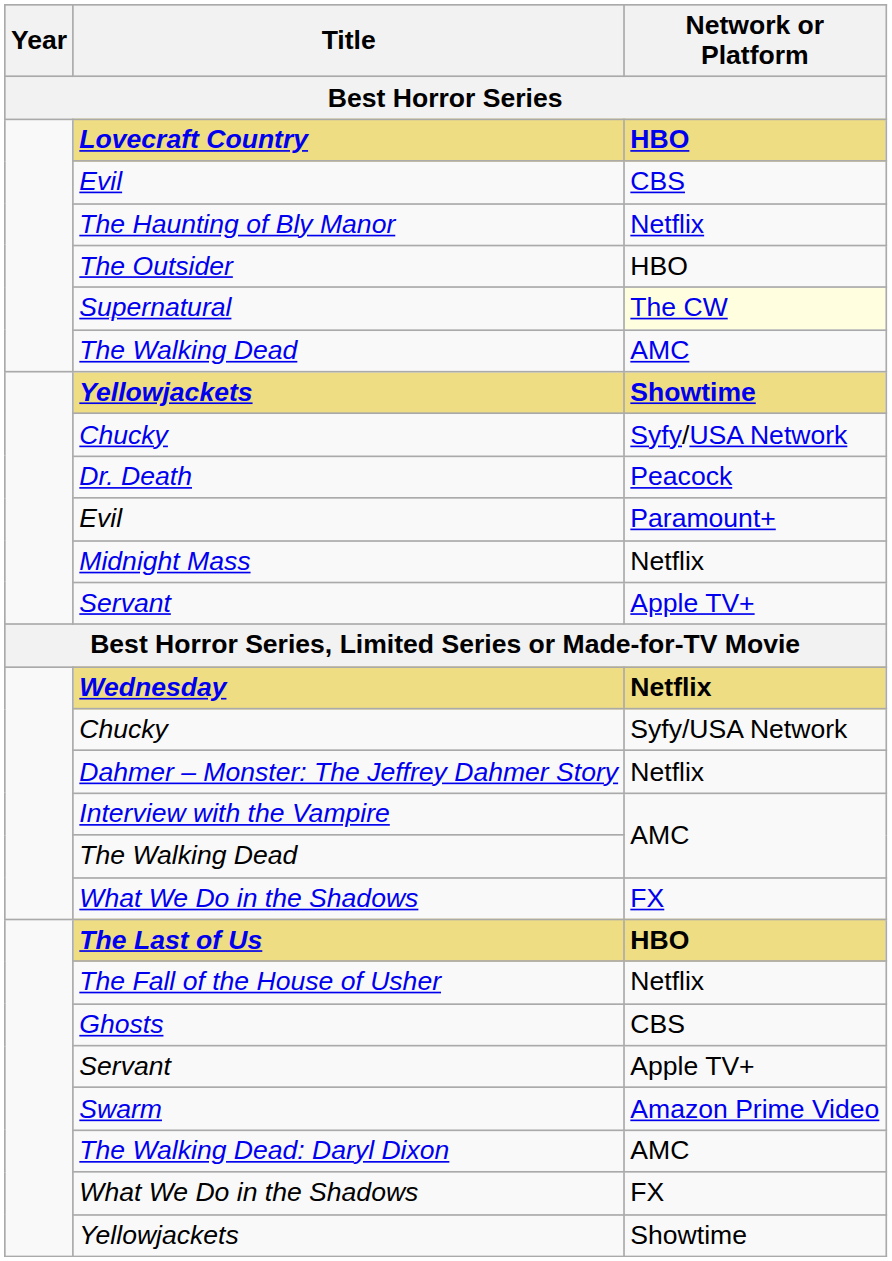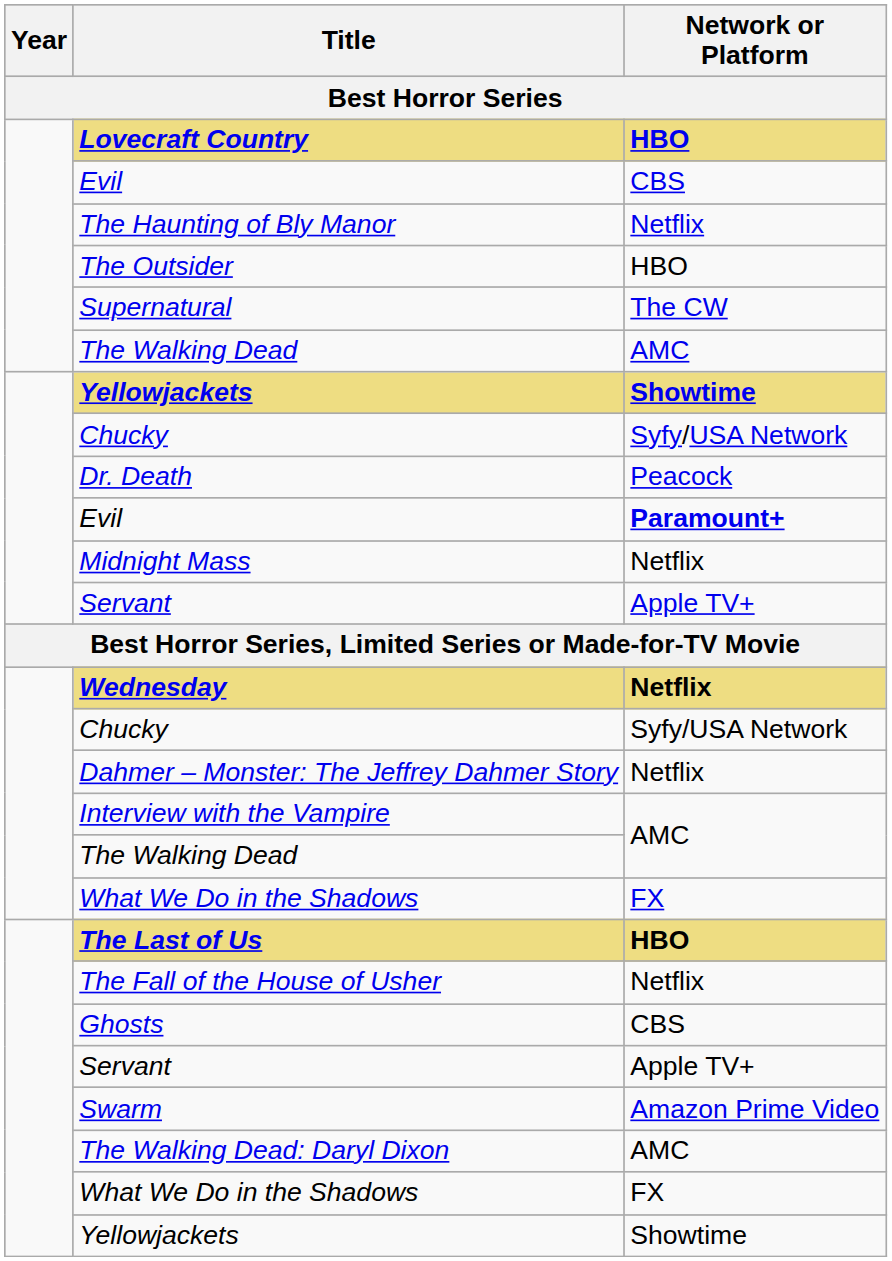Supernatural | Network or Platform: lightyellow background -> no background
Evil / Paramount+ | Network or Platform: normal -> bold
